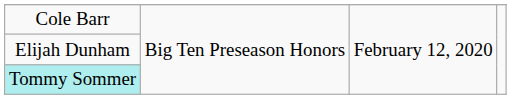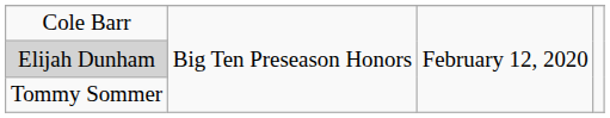Elijah Dunham | column 1: no background -> lightgrey background
Tommy Sommer | column 1: paleturquoise background -> no background
